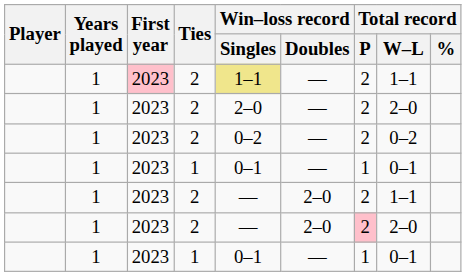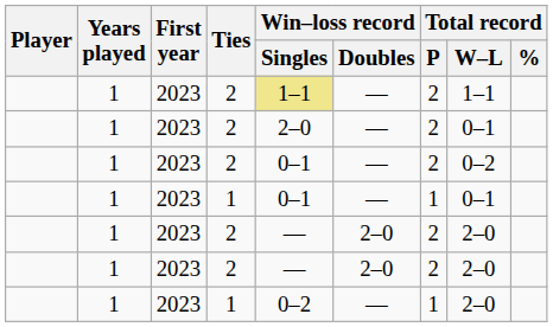row 3 | First year: pink background -> no background
row 4 | Total record / W–L: 2–0 -> 0–1
row 5 | Win–loss record / Singles: 0–2 -> 0–1
row 7 | Total record / W–L: 1–1 -> 2–0
row 8 | Total record / P: pink background -> no background
row 9 | Win–loss record / Singles: 0–1 -> 0–2
row 9 | Total record / W–L: 0–1 -> 2–0
